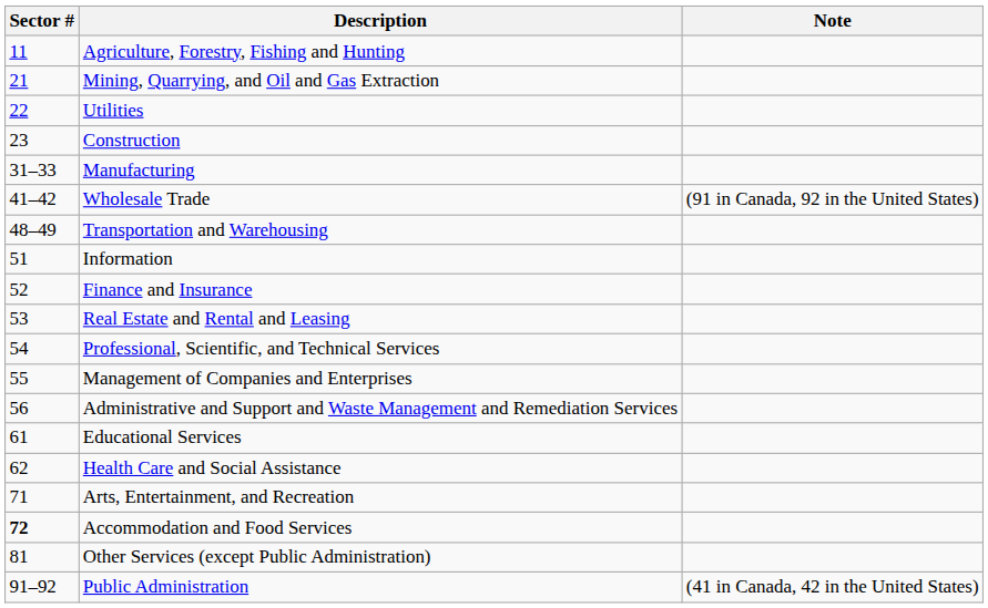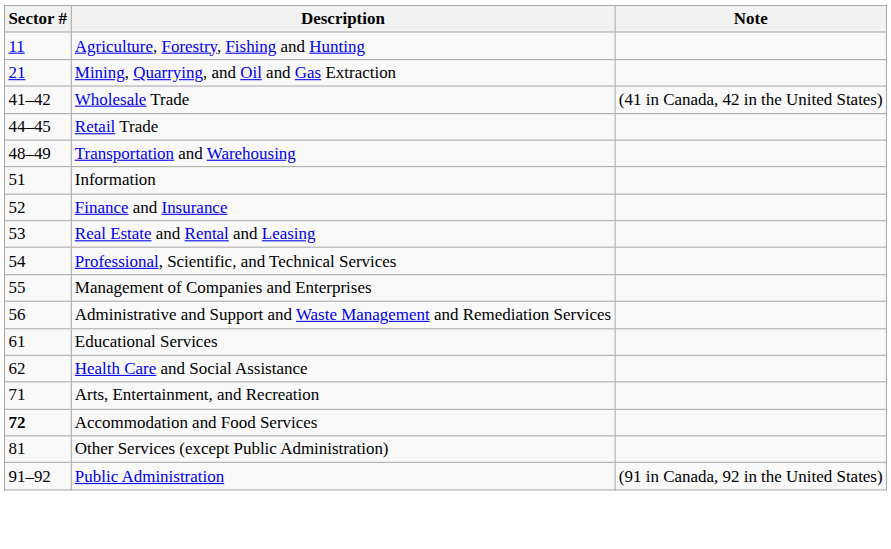- row: 22 | Utilities
- row: 23 | Construction
- row: 31–33 | Manufacturing
Wholesale Trade | Note: (91 in Canada, 92 in the United States) -> (41 in Canada, 42 in the United States)
+ row: 44–45 | Retail Trade
Public Administration | Note: (41 in Canada, 42 in the United States) -> (91 in Canada, 92 in the United States)
